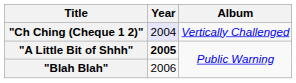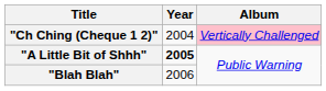"Ch Ching (Cheque 1 2)" | Year: lavender background -> no background
"Ch Ching (Cheque 1 2)" | Album: no background -> pink background
